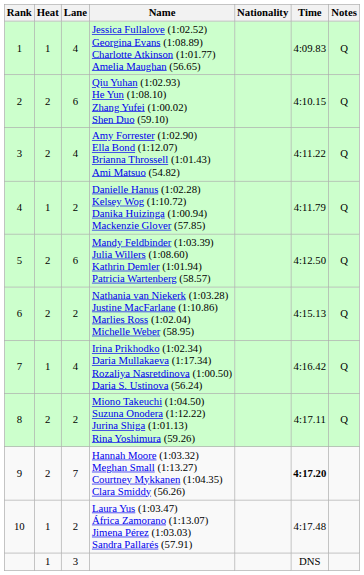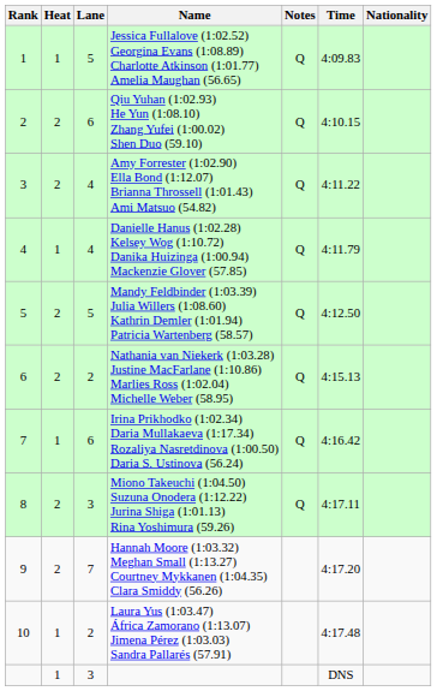columns swapped: Nationality <-> Notes
row 2 | Lane: 4 -> 5
row 5 | Lane: 2 -> 4
row 6 | Lane: 6 -> 5
row 8 | Lane: 4 -> 6
row 9 | Lane: 2 -> 3
row 10 | Time: bold -> normal
